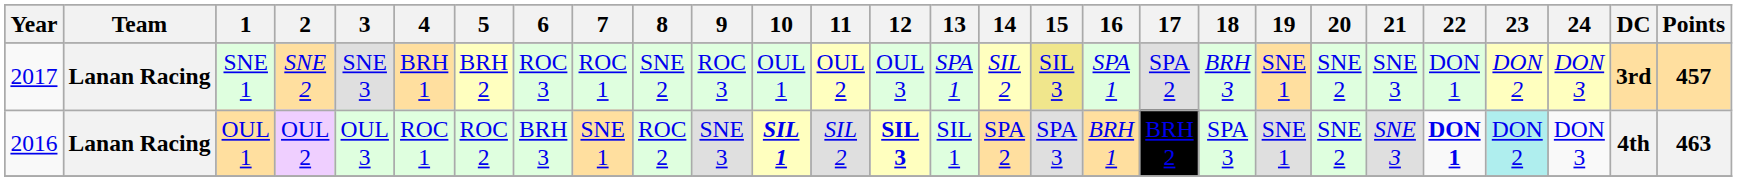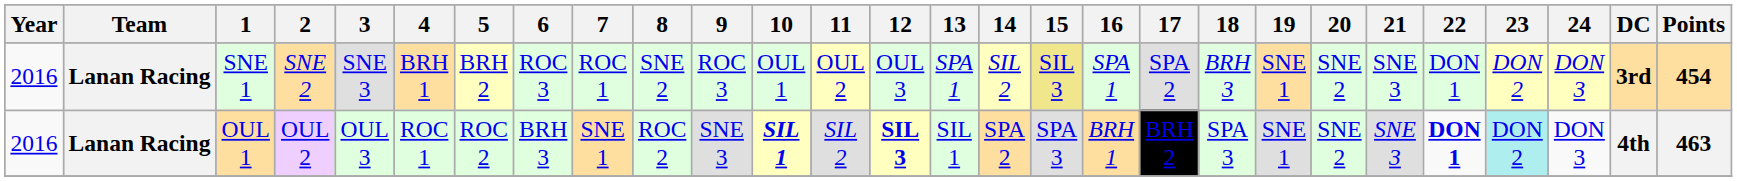row 2 | Year: 2017 -> 2016
row 2 | Points: 457 -> 454
